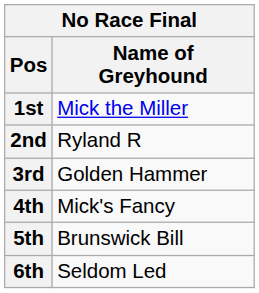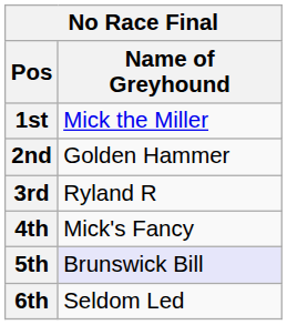2nd | Name of Greyhound: Ryland R -> Golden Hammer
3rd | Name of Greyhound: Golden Hammer -> Ryland R
5th | Name of Greyhound: no background -> lavender background
